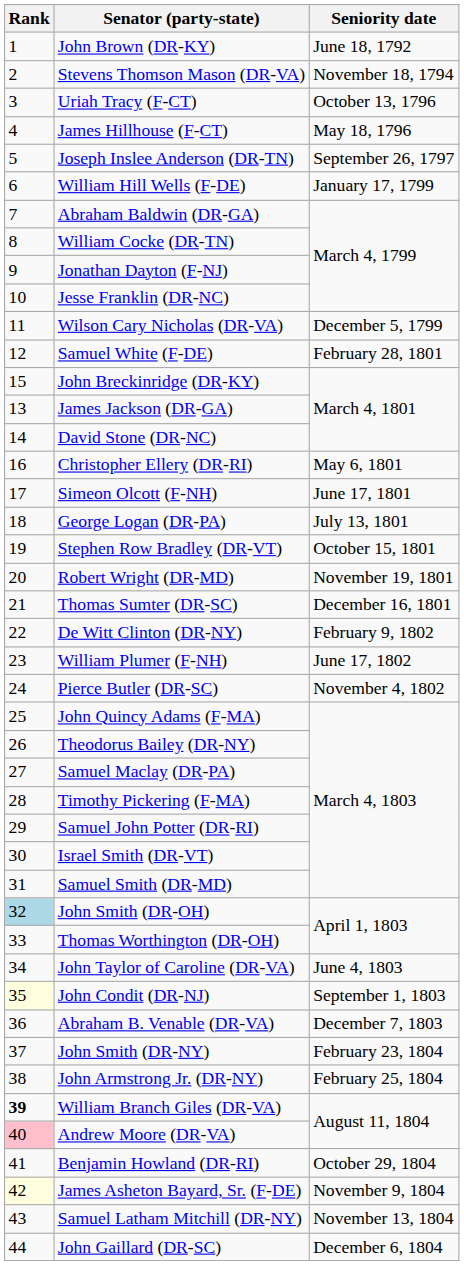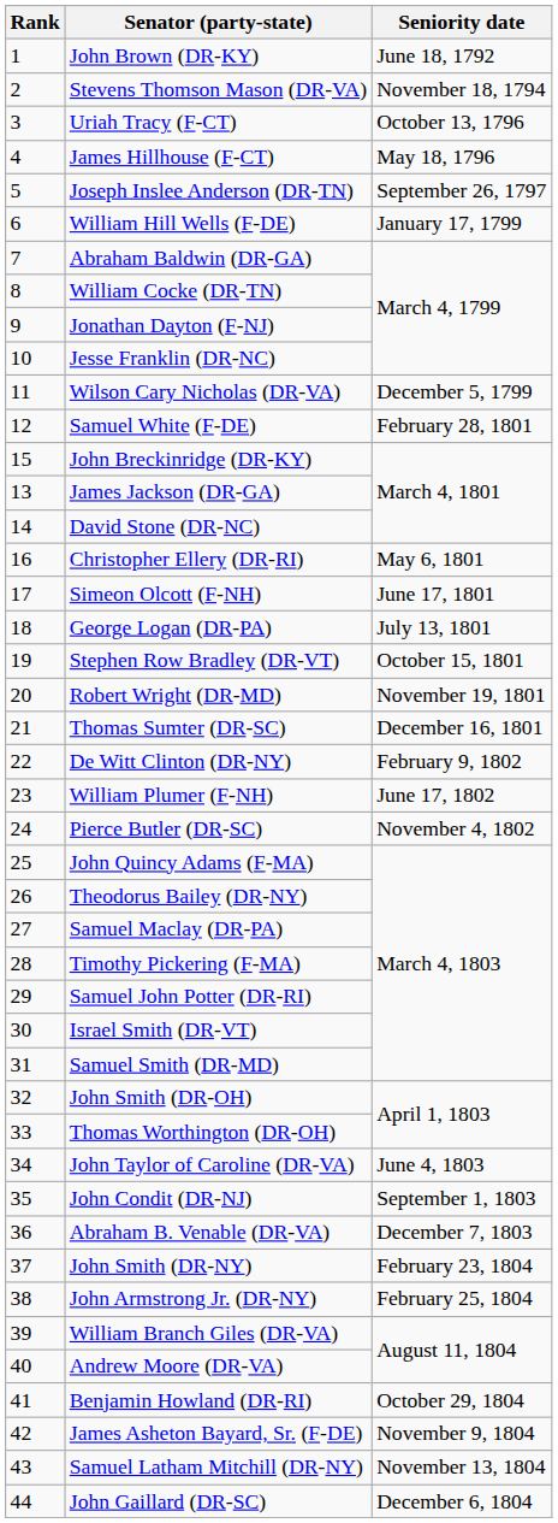John Smith (DR-OH) | Rank: lightblue background -> no background
John Condit (DR-NJ) | Rank: lightyellow background -> no background
William Branch Giles (DR-VA) | Rank: bold -> normal
Andrew Moore (DR-VA) | Rank: pink background -> no background
James Asheton Bayard, Sr. (F-DE) | Rank: lightyellow background -> no background
